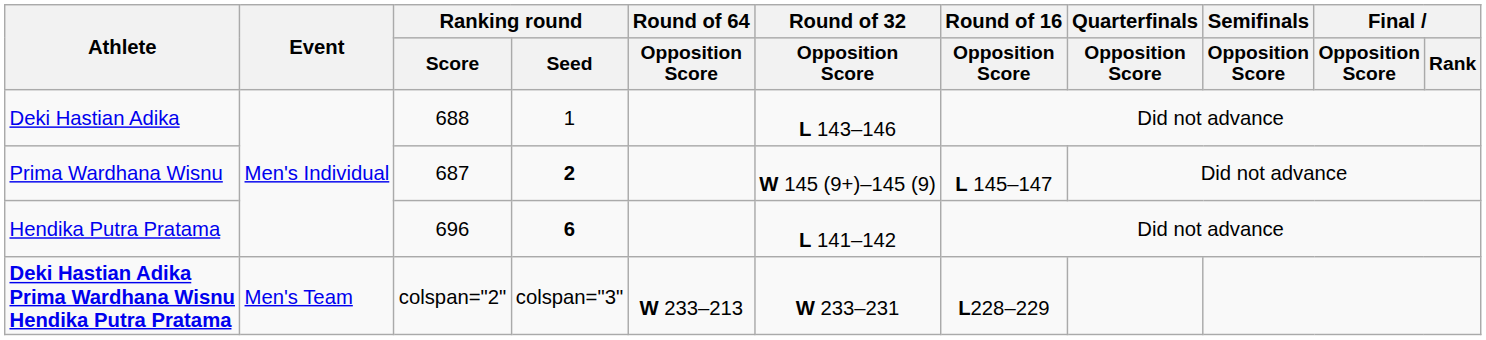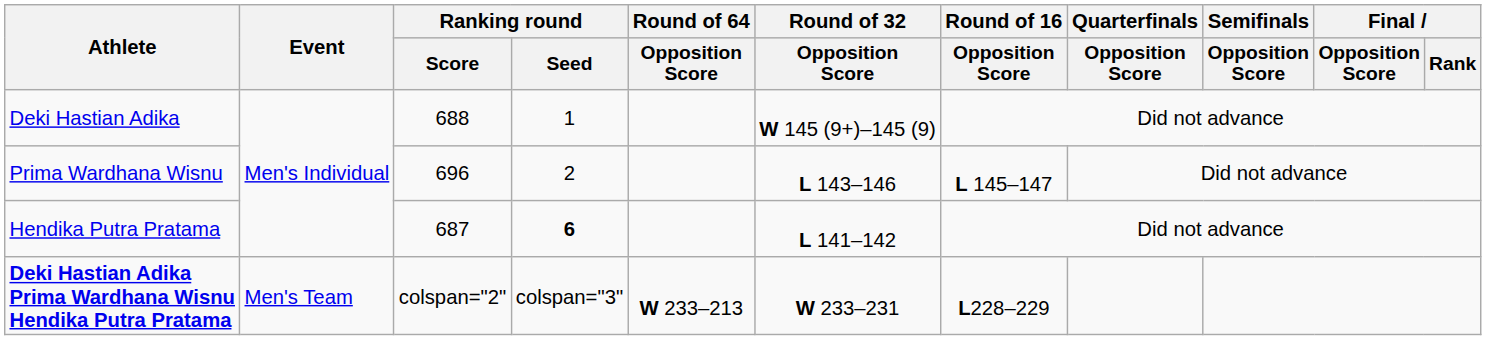Deki Hastian Adika | Round of 32 / Opposition Score: L 143–146 -> W 145 (9+)–145 (9)
Prima Wardhana Wisnu | Ranking round / Score: 687 -> 696
Prima Wardhana Wisnu | Ranking round / Seed: bold -> normal
Prima Wardhana Wisnu | Round of 32 / Opposition Score: W 145 (9+)–145 (9) -> L 143–146
Hendika Putra Pratama | Ranking round / Score: 696 -> 687
